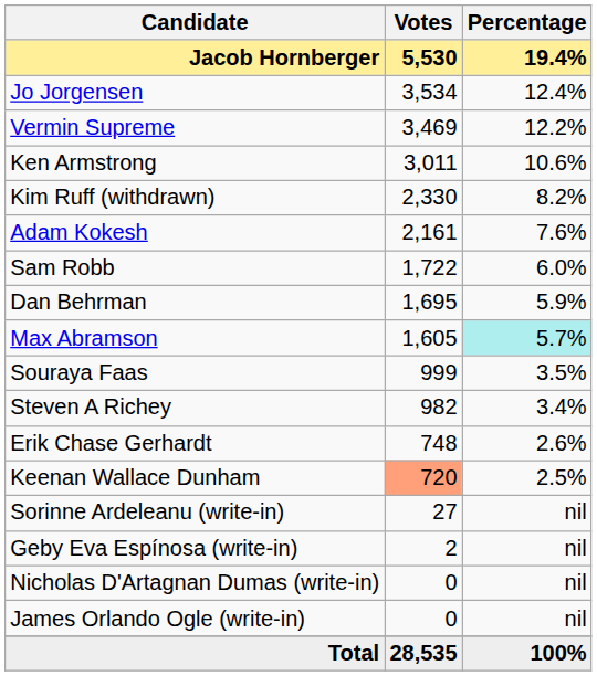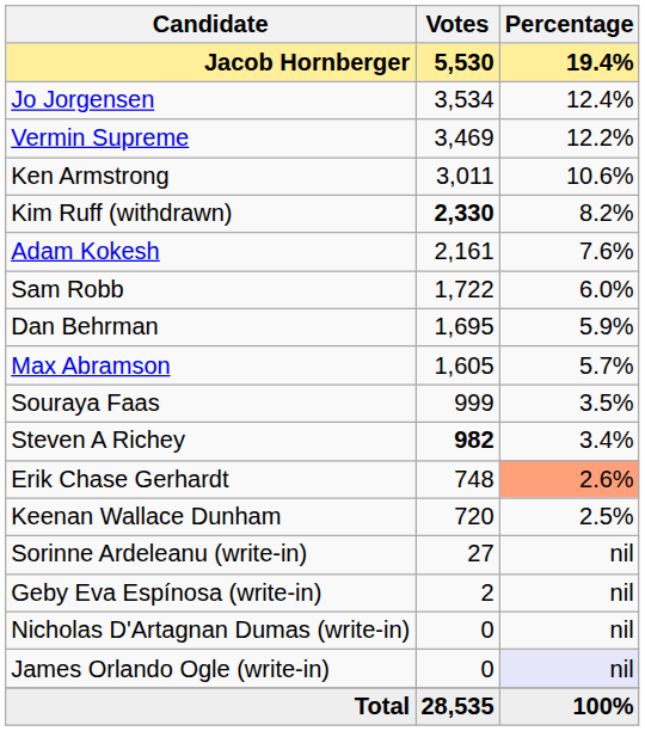Kim Ruff (withdrawn) | Votes: normal -> bold
Max Abramson | Percentage: paleturquoise background -> no background
Steven A Richey | Votes: normal -> bold
Erik Chase Gerhardt | Percentage: no background -> lightsalmon background
Keenan Wallace Dunham | Votes: lightsalmon background -> no background
James Orlando Ogle (write-in) | Percentage: no background -> lavender background
